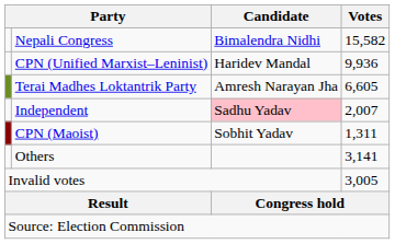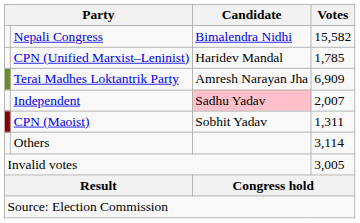CPN (Unified Marxist–Leninist) | Votes: 9,936 -> 1,785
Terai Madhes Loktantrik Party | Votes: 6,605 -> 6,909
Others | Votes: 3,141 -> 3,114
